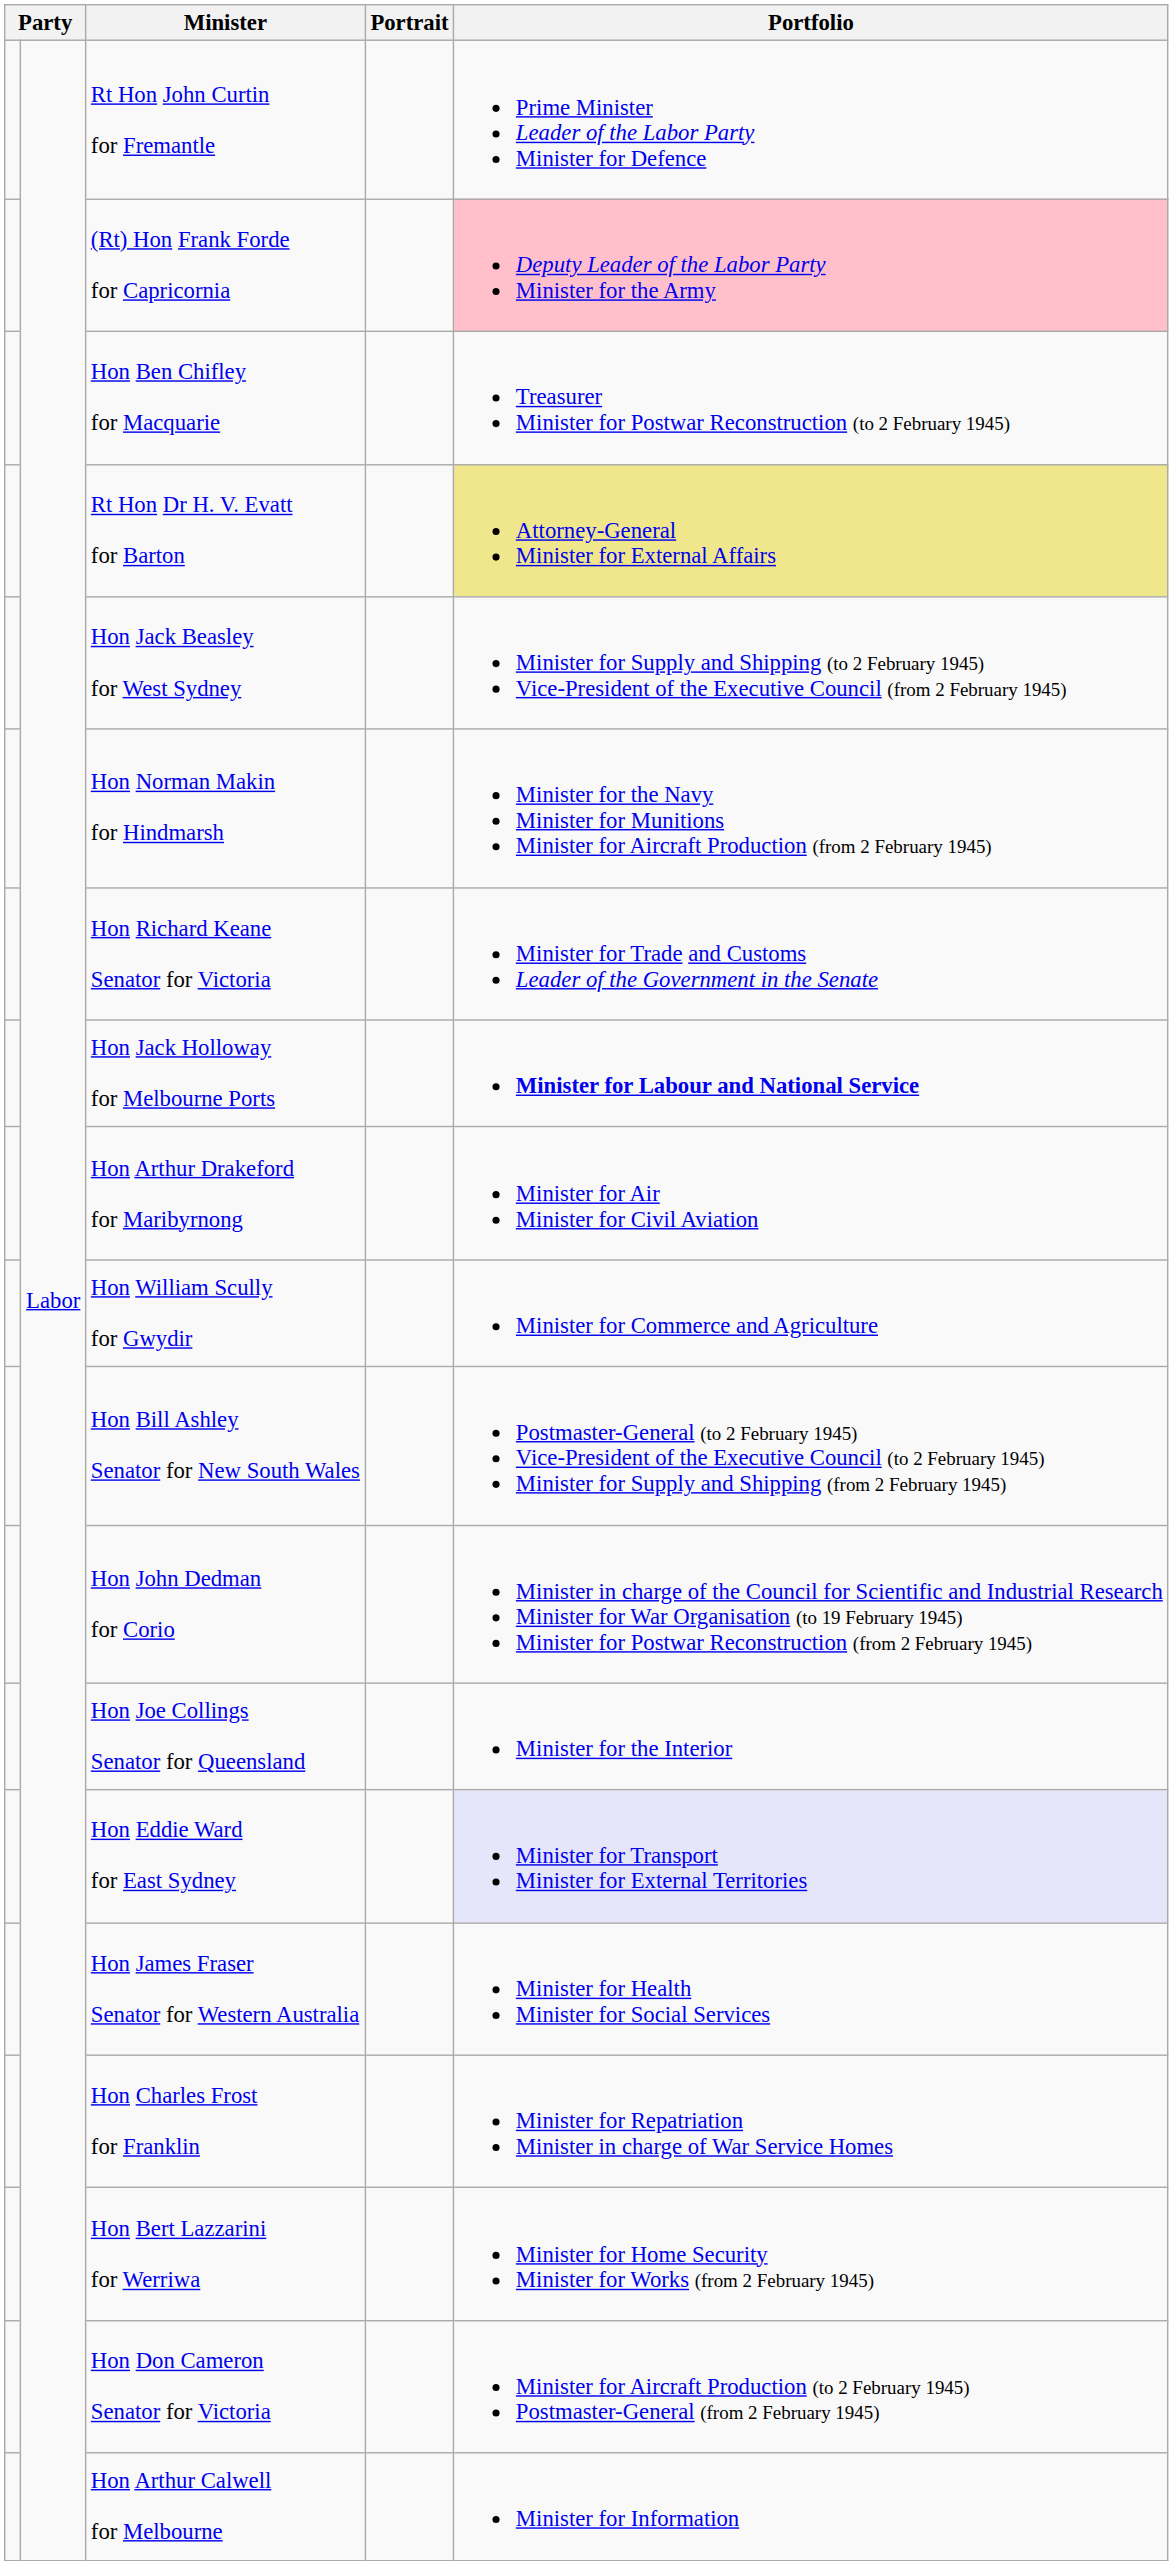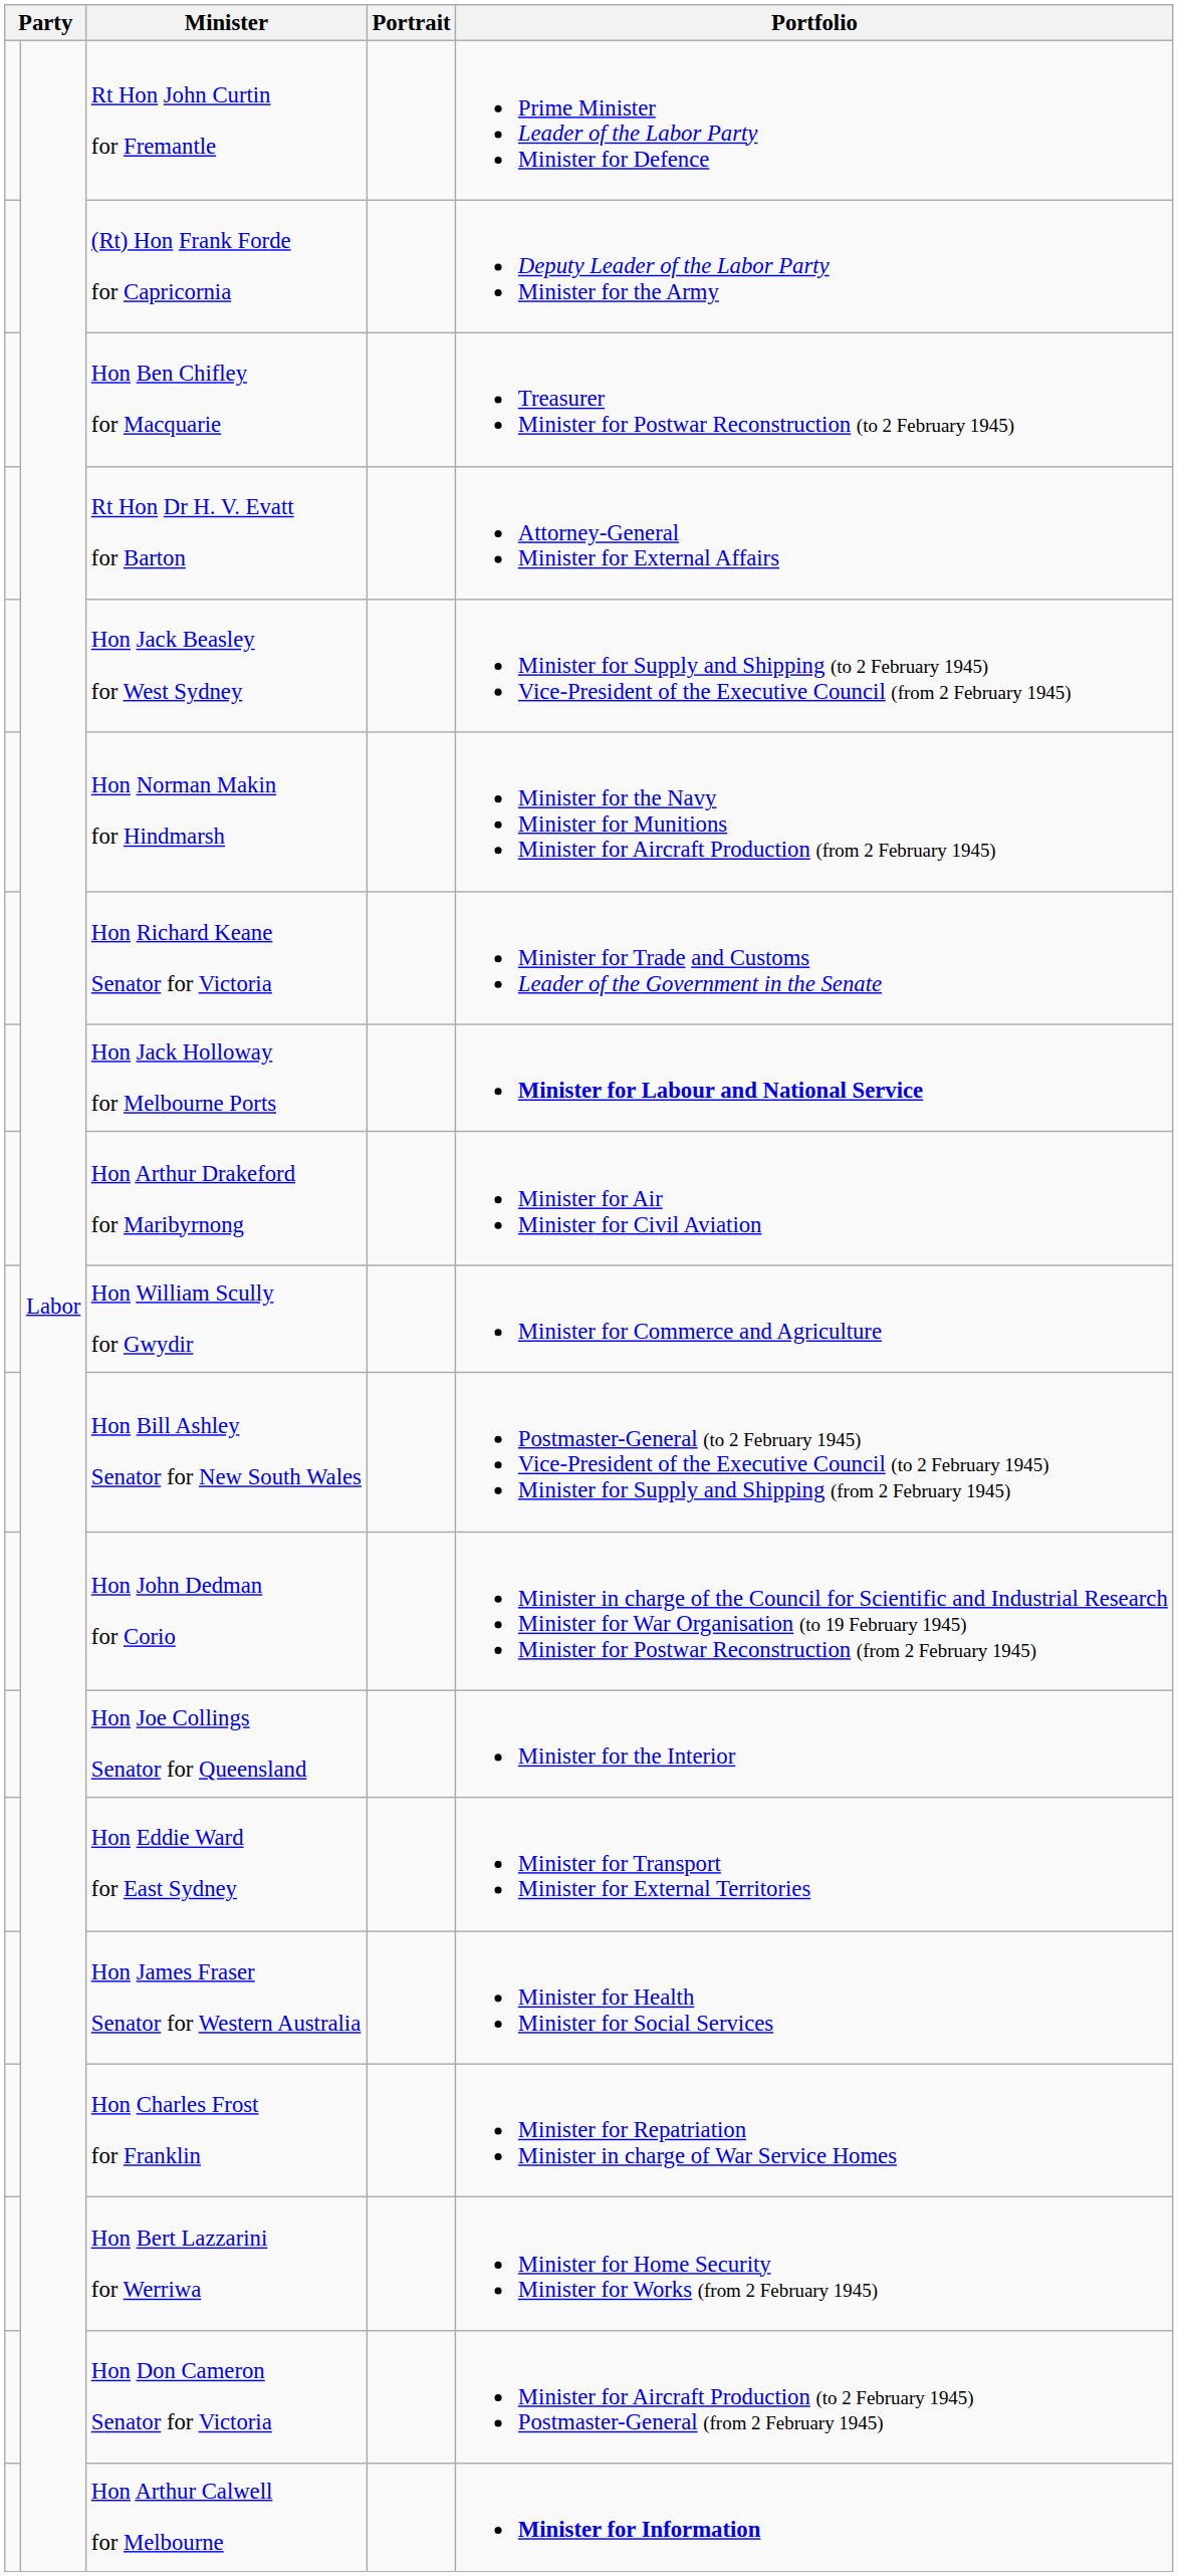(Rt) Hon Frank Forde for Capricornia | Portfolio: pink background -> no background
Rt Hon Dr H. V. Evatt for Barton | Portfolio: khaki background -> no background
Hon Eddie Ward for East Sydney | Portfolio: lavender background -> no background
Hon Arthur Calwell for Melbourne | Portfolio: normal -> bold
